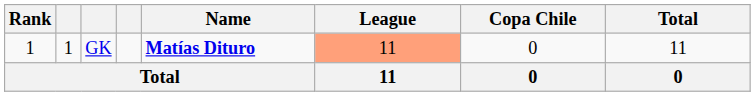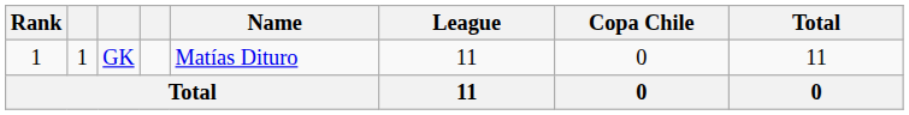GK | Name: bold -> normal
GK | League: lightsalmon background -> no background
